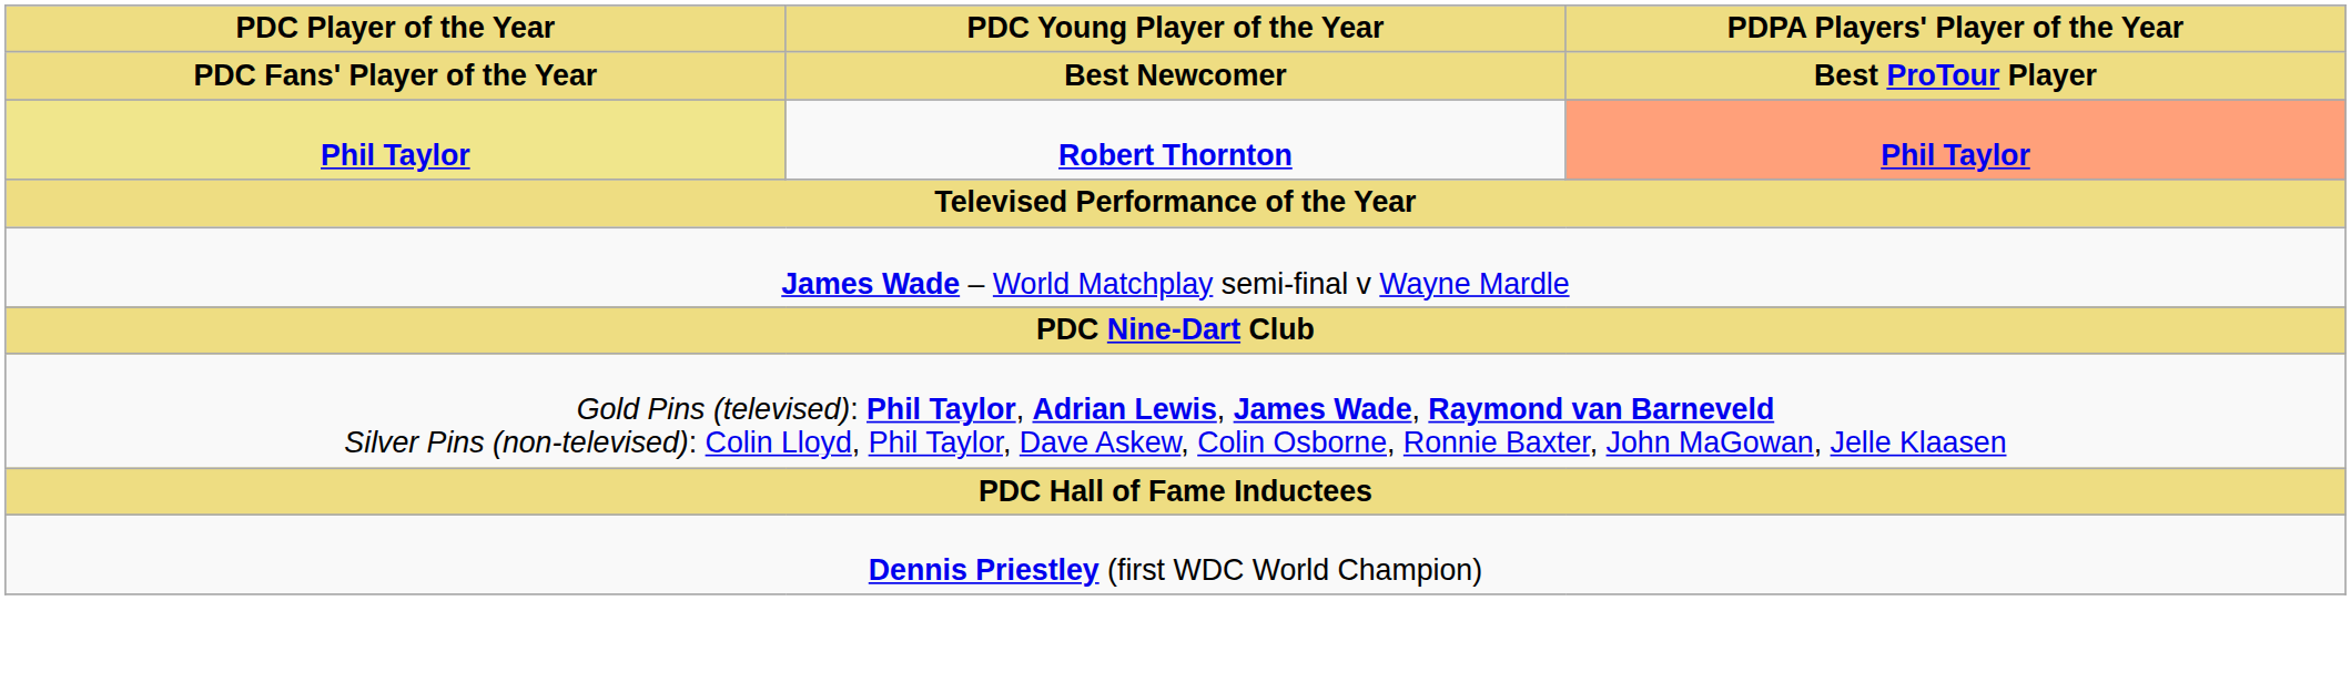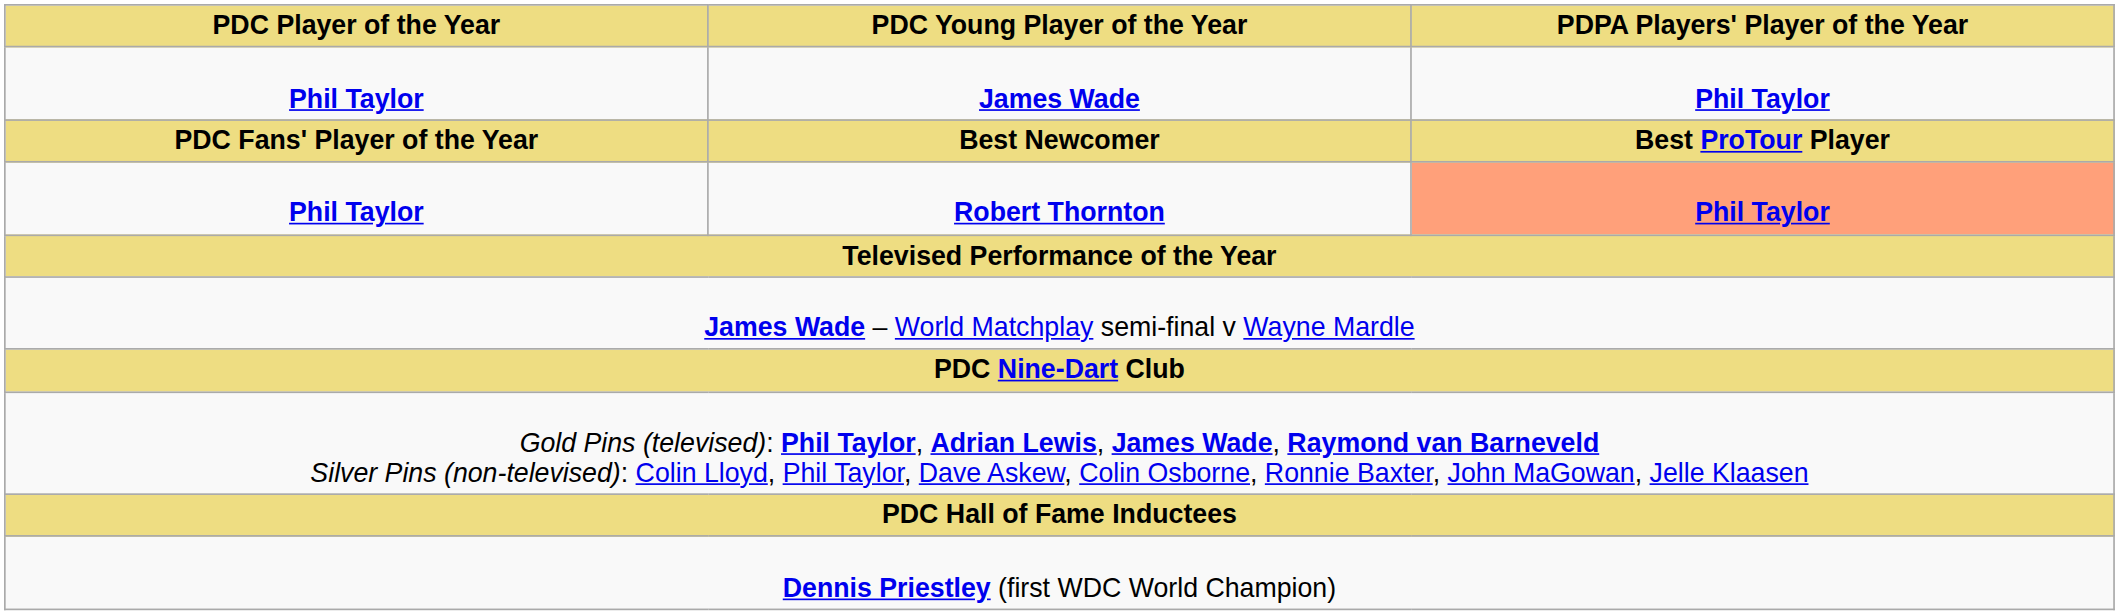+ row: Phil Taylor | James Wade | Phil Taylor
Robert Thornton | PDC Player of the Year: khaki background -> no background
